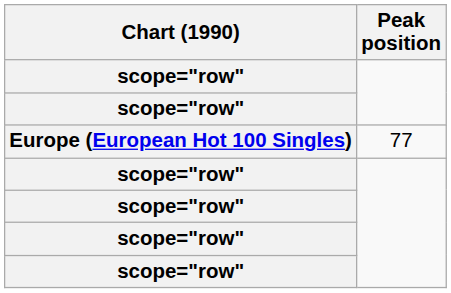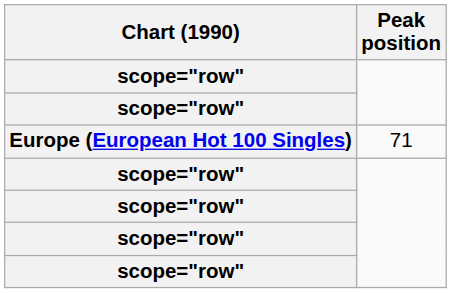Europe (European Hot 100 Singles) | Peak position: 77 -> 71
